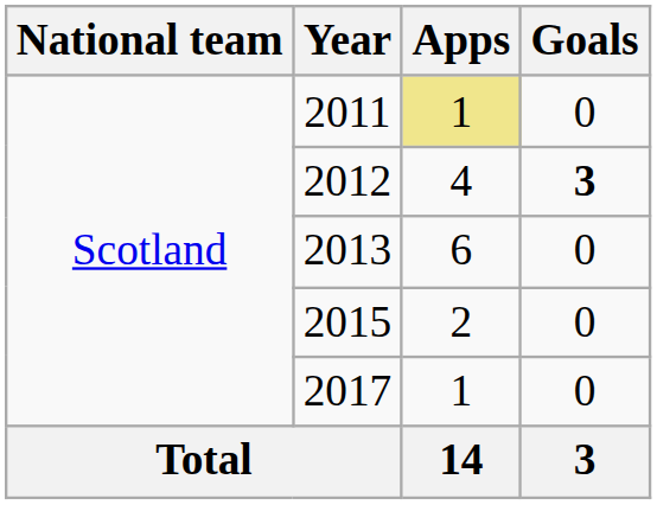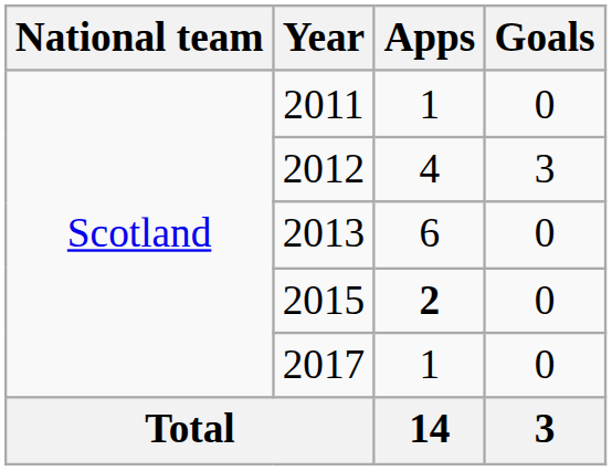2011 | Apps: khaki background -> no background
2012 | Goals: bold -> normal
2015 | Apps: normal -> bold
